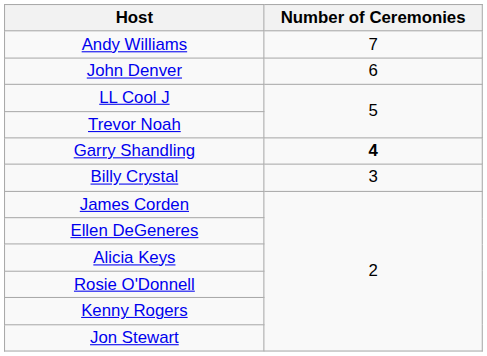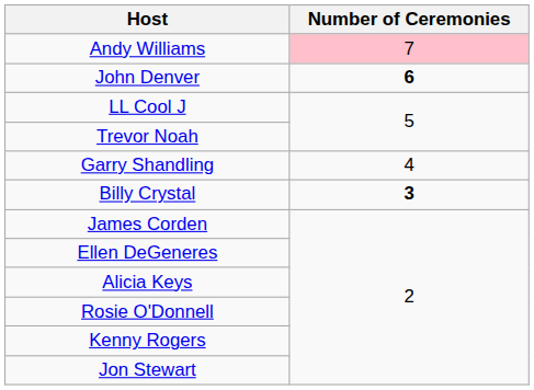Andy Williams | Number of Ceremonies: no background -> pink background
John Denver | Number of Ceremonies: normal -> bold
Garry Shandling | Number of Ceremonies: bold -> normal
Billy Crystal | Number of Ceremonies: normal -> bold
